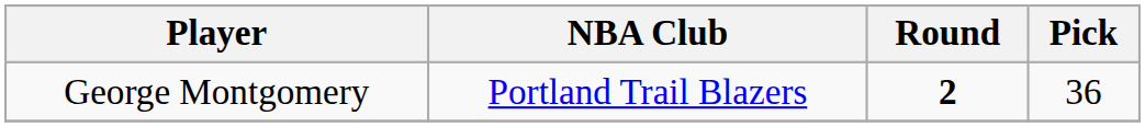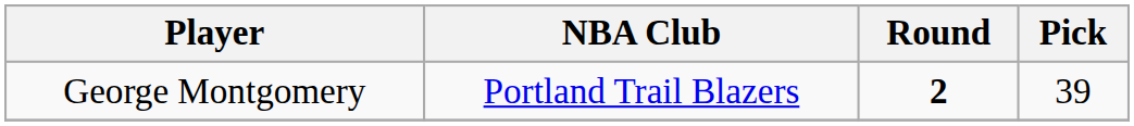George Montgomery | Pick: 36 -> 39
